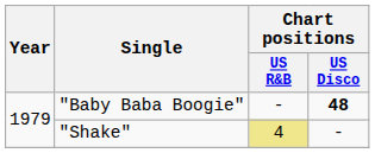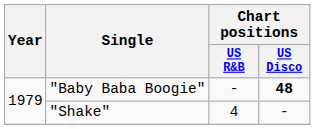"Shake" | Chart positions / US R&B: khaki background -> no background
